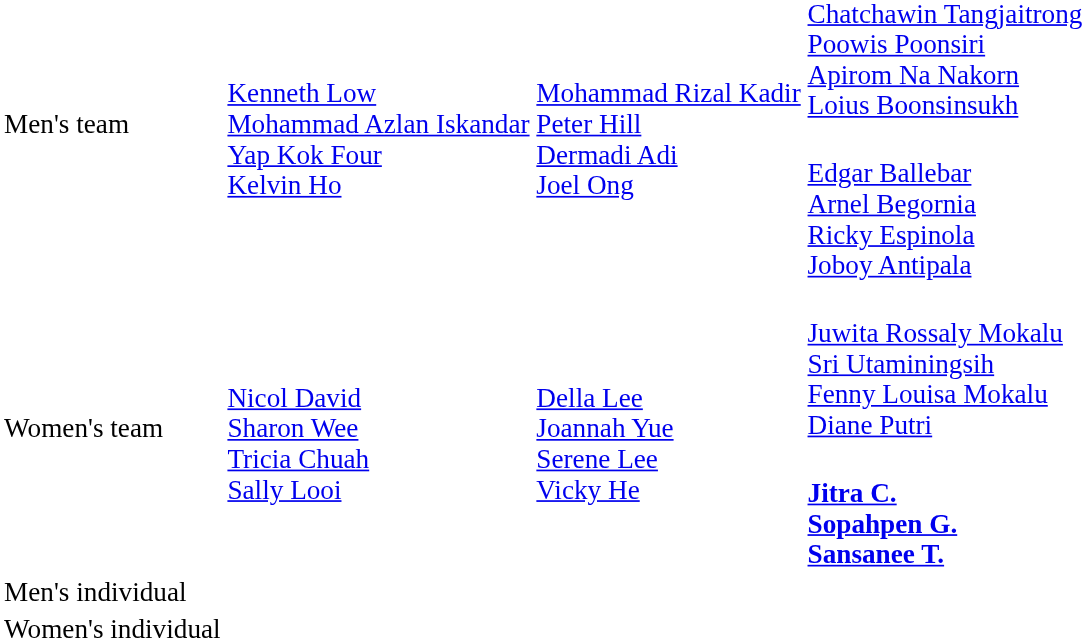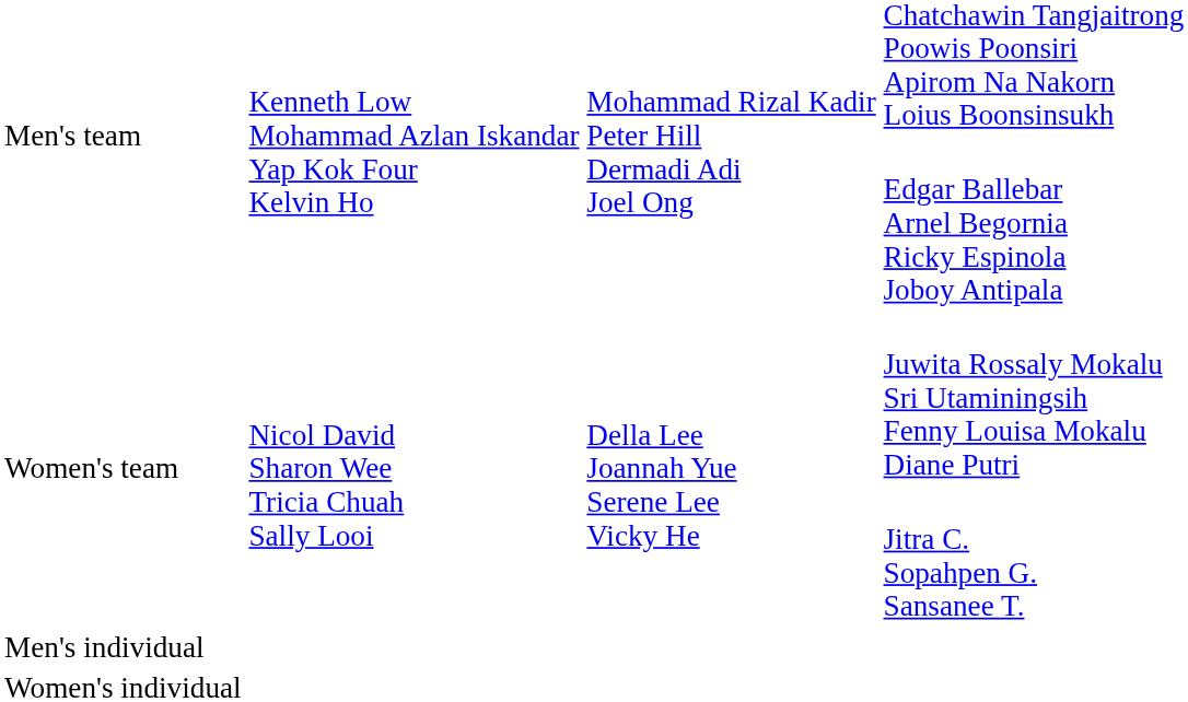Women's team / Jitra C. Sopahpen G. Sansanee T. | column 4: bold -> normal
